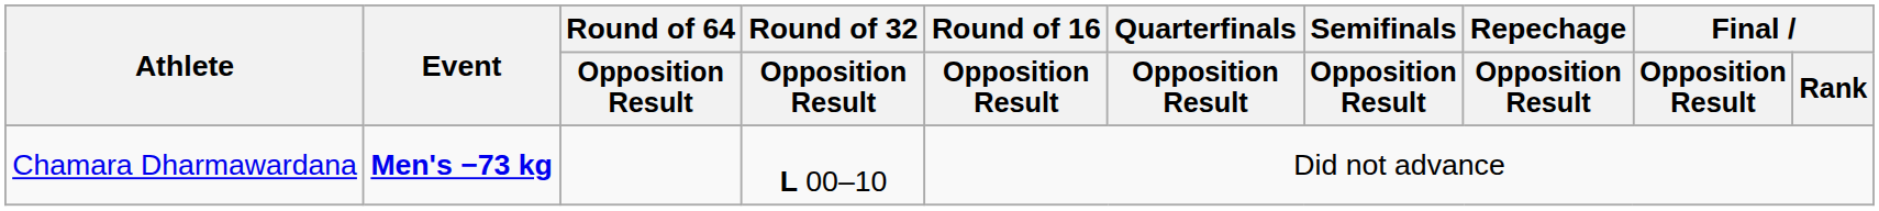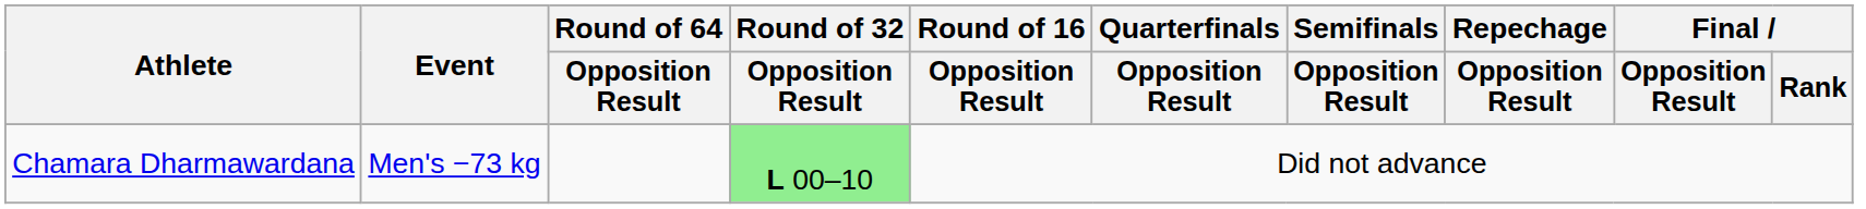Chamara Dharmawardana | Event: bold -> normal
Chamara Dharmawardana | Round of 32 / Opposition Result: no background -> lightgreen background
